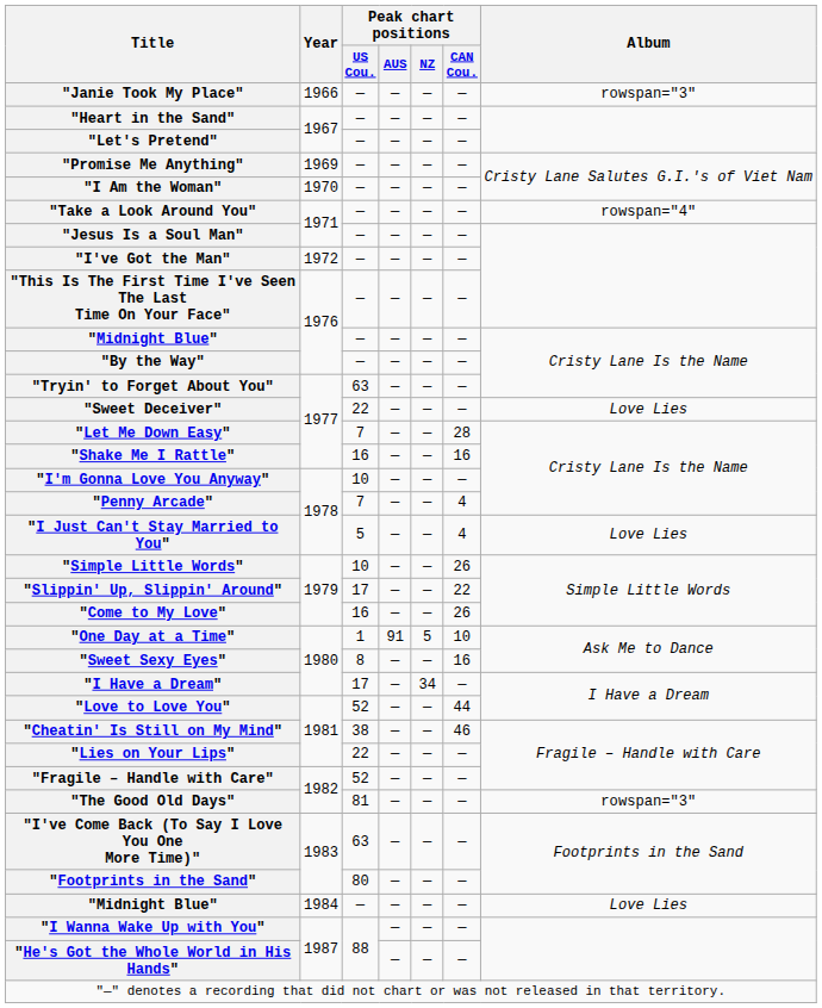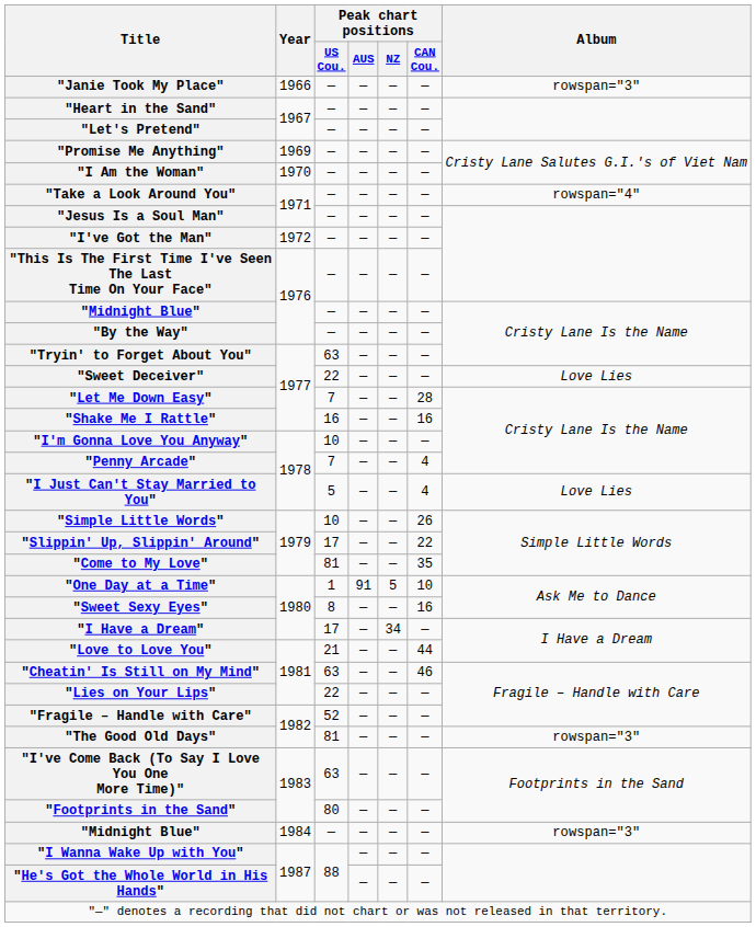"Come to My Love" | Peak chart positions / US Cou.: 16 -> 81
"Come to My Love" | Peak chart positions / CAN Cou.: 26 -> 35
"Love to Love You" | Peak chart positions / US Cou.: 52 -> 21
"Cheatin' Is Still on My Mind" | Peak chart positions / US Cou.: 38 -> 63
"Midnight Blue" / 1984 | Album: Love Lies -> rowspan="3"
